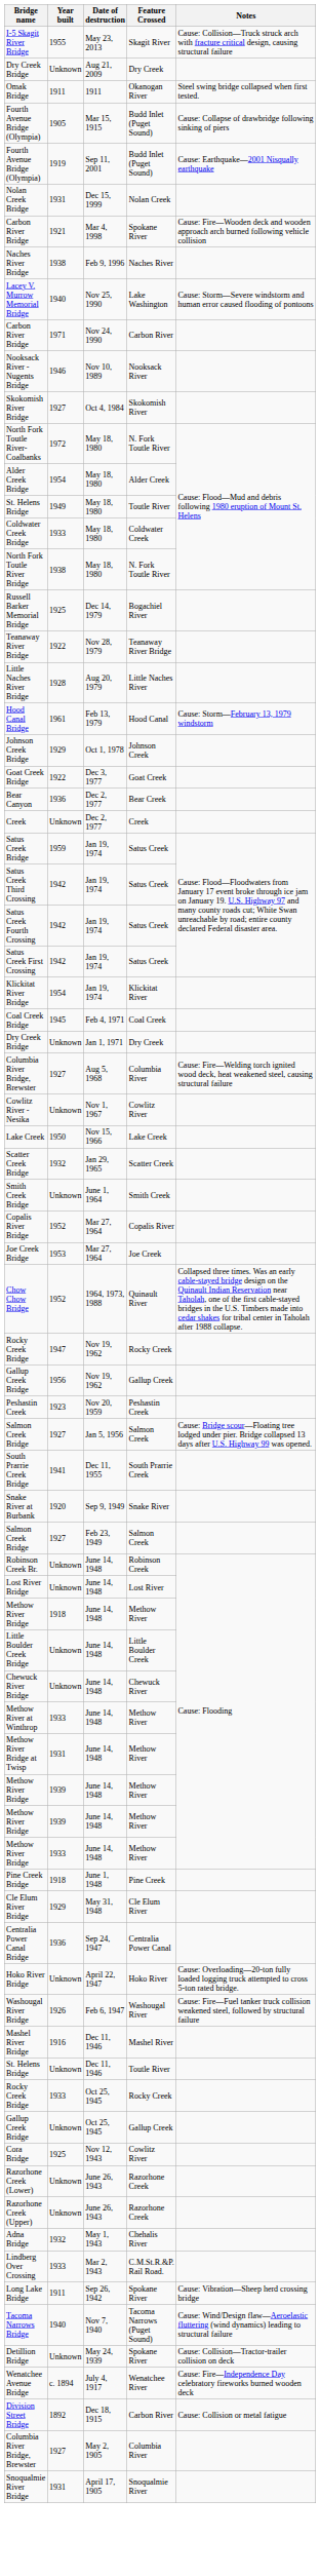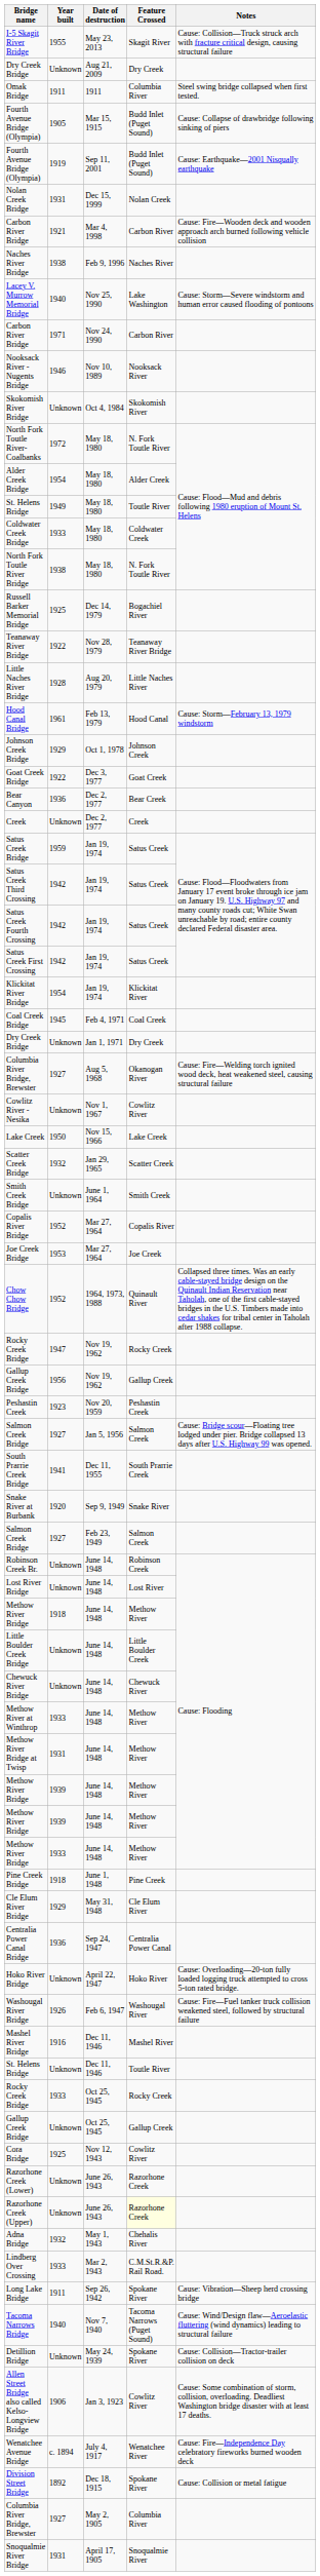Omak Bridge | Feature Crossed: Okanogan River -> Columbia River
Carbon River Bridge / Mar 4, 1998 | Feature Crossed: Spokane River -> Carbon River
Skokomish River Bridge | Year built: 1927 -> Unknown
Columbia River Bridge, Brewster / Aug 5, 1968 | Feature Crossed: Columbia River -> Okanogan River
Razorhone Creek (Upper) | Feature Crossed: no background -> lightyellow background
+ row: Allen Street Bridge also called Kelso-Longview Bridge | 1906 | Jan 3, 1923 | Cowlitz River | Cause: Some combination of storm, collision, overloading. Deadliest Washington bridge disaster with at least 17 deaths.
Division Street Bridge | Feature Crossed: Carbon River -> Spokane River
